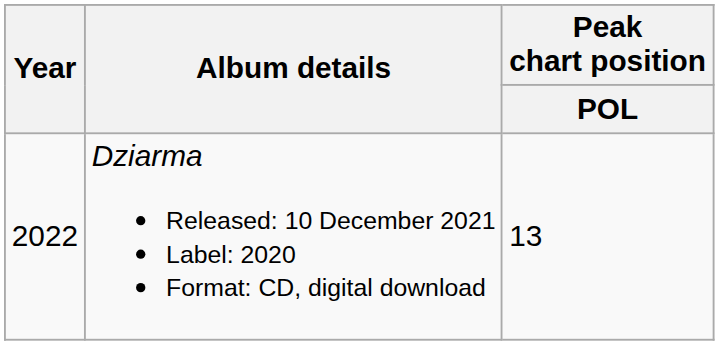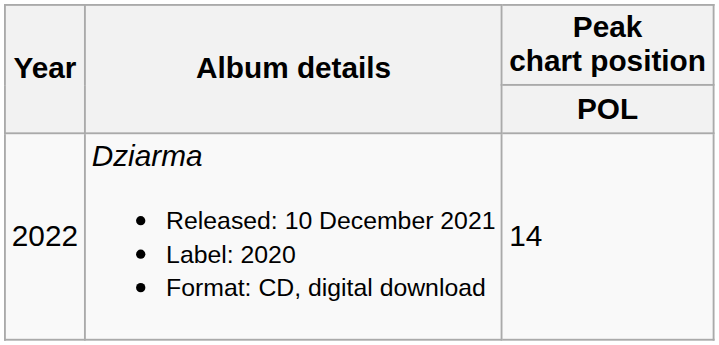row 3 | Peak chart position / POL: 13 -> 14
